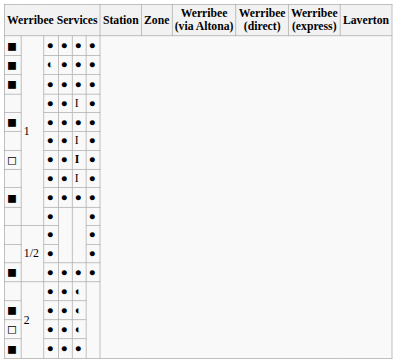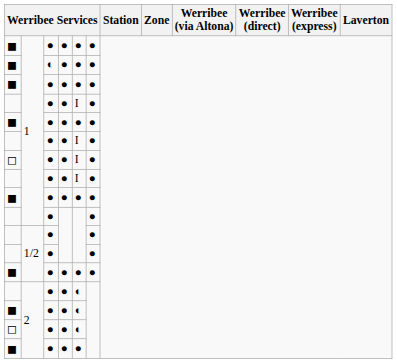◻ / 1 | column 5: bold -> normal
